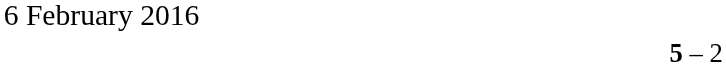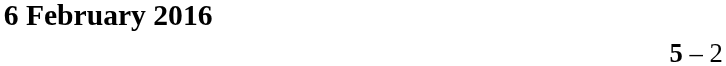6 February 2016 | column 1: normal -> bold
